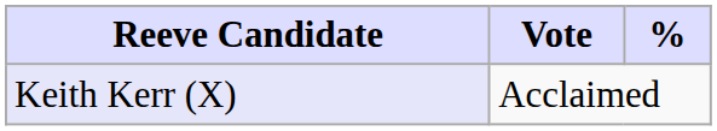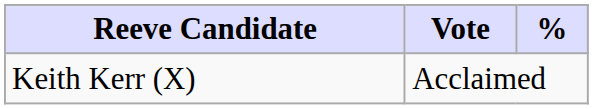Keith Kerr (X) | Reeve Candidate: lavender background -> no background
